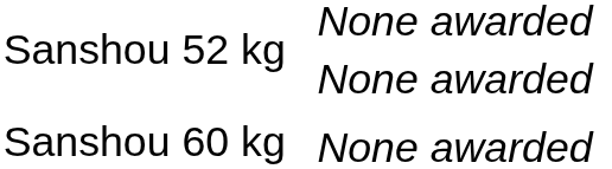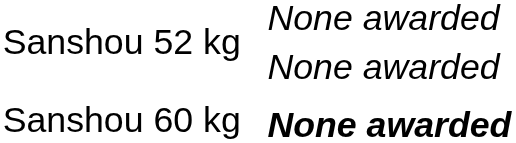Sanshou 60 kg / None awarded | column 2: normal -> bold
